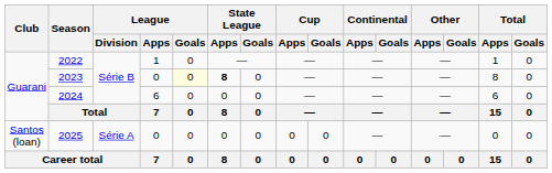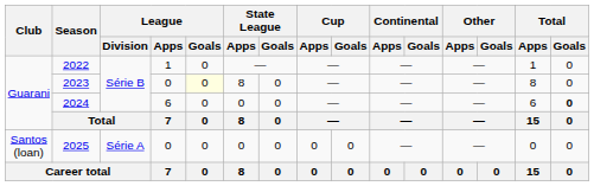2023 | State League / Apps: bold -> normal
2024 | Total / Goals: normal -> bold
